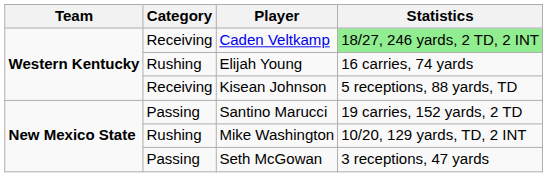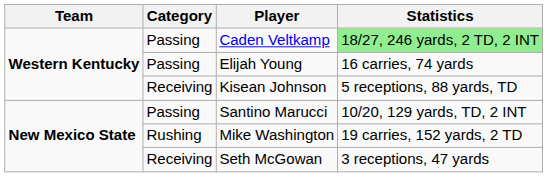Caden Veltkamp | Category: Receiving -> Passing
Elijah Young | Category: Rushing -> Passing
Santino Marucci | Statistics: 19 carries, 152 yards, 2 TD -> 10/20, 129 yards, TD, 2 INT
Mike Washington | Statistics: 10/20, 129 yards, TD, 2 INT -> 19 carries, 152 yards, 2 TD
Seth McGowan | Category: Passing -> Receiving
